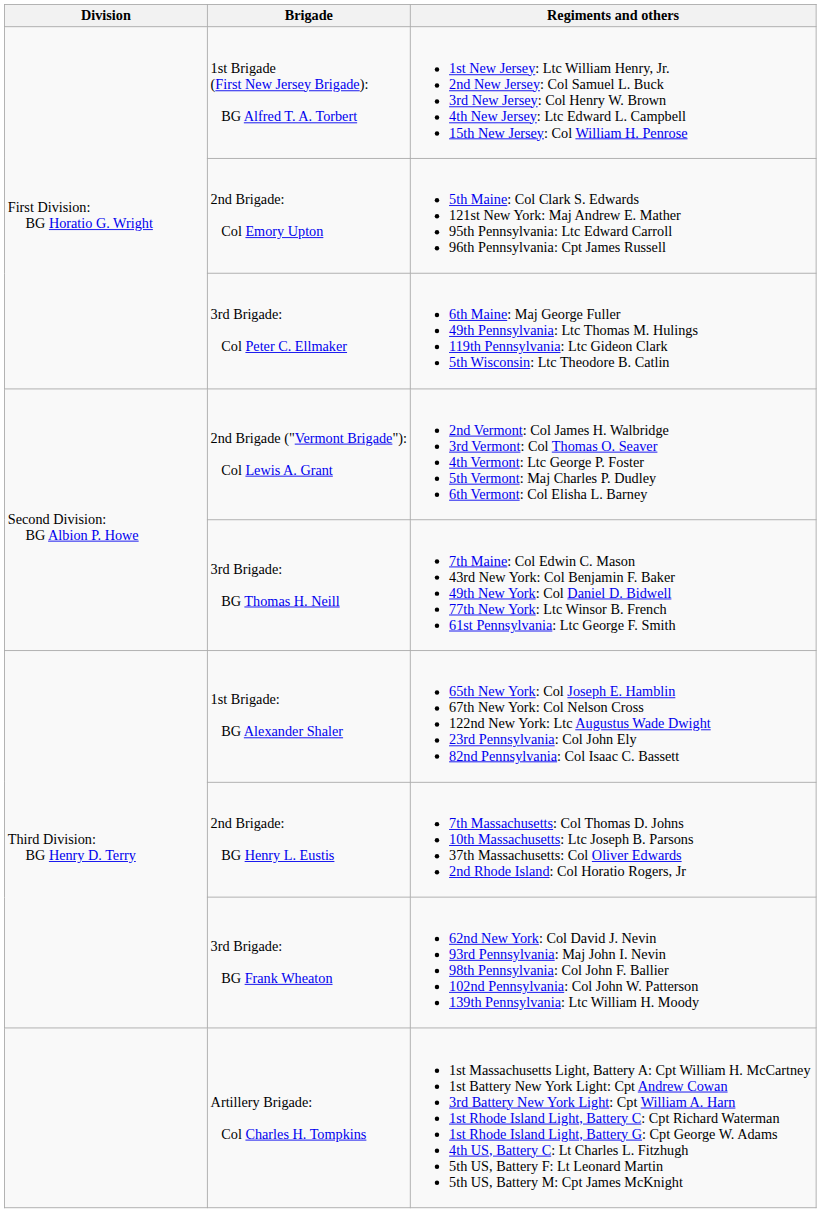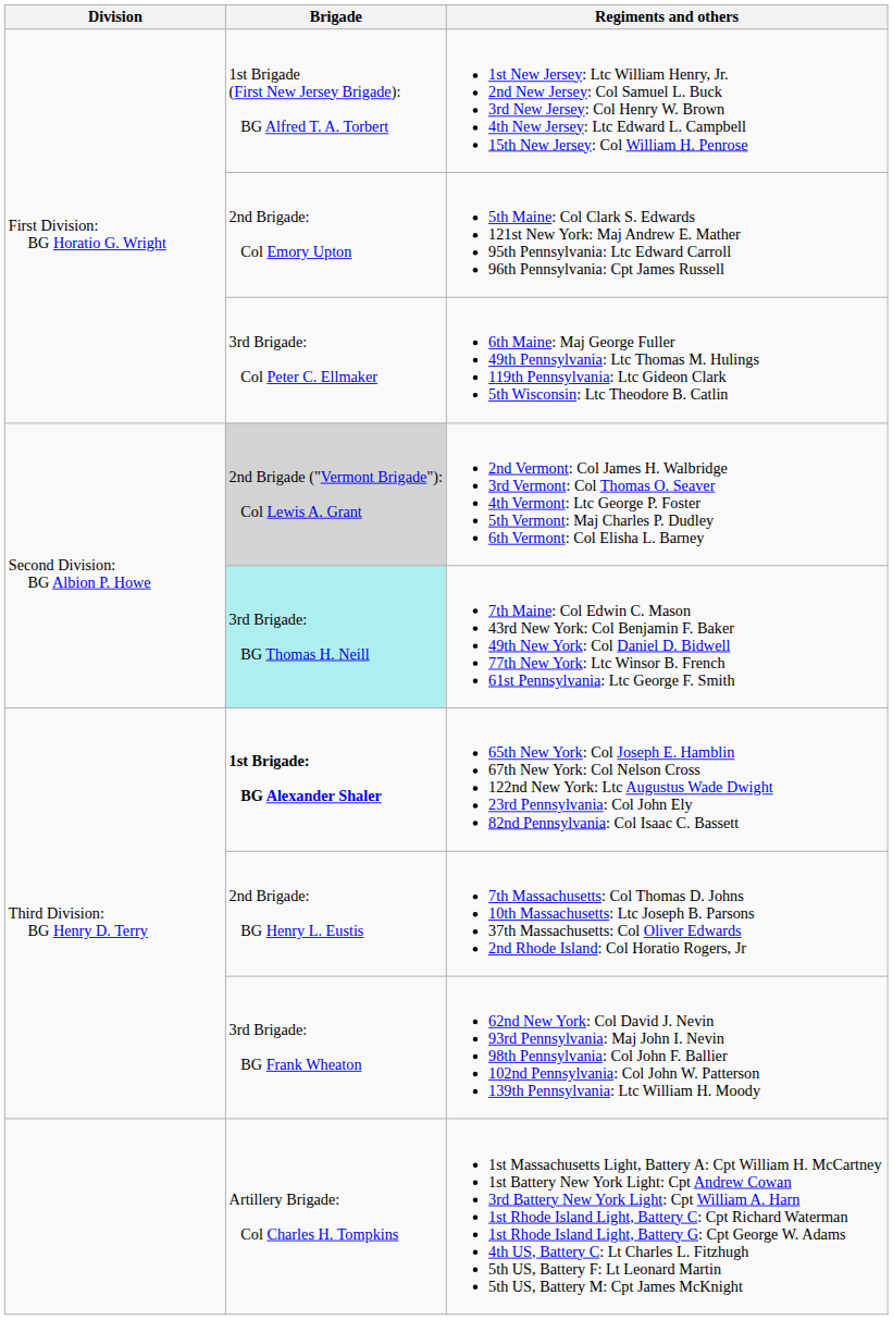2nd Brigade ("Vermont Brigade"): Col Lewis A. Grant | Brigade: no background -> lightgrey background
3rd Brigade: BG Thomas H. Neill | Brigade: no background -> paleturquoise background
1st Brigade: BG Alexander Shaler | Brigade: normal -> bold
